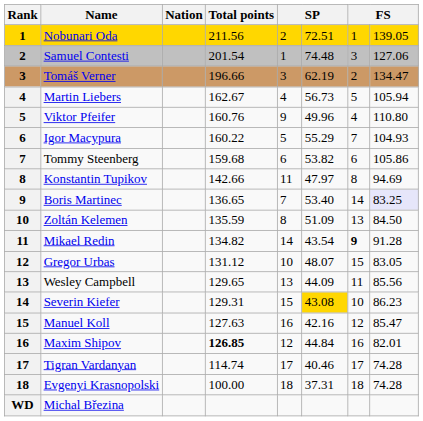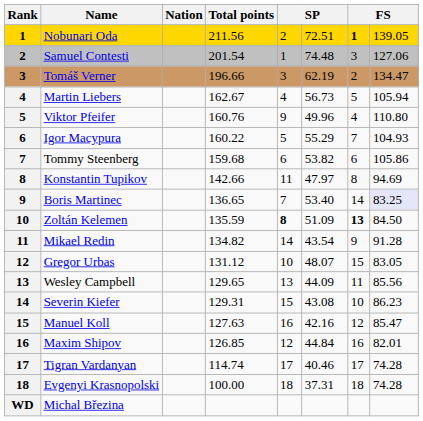Nobunari Oda | column 7: normal -> bold
Zoltán Kelemen | column 5: normal -> bold
Zoltán Kelemen | column 7: normal -> bold
Mikael Redin | column 7: bold -> normal
Severin Kiefer | column 6: gold background -> no background
Maxim Shipov | Total points: bold -> normal
